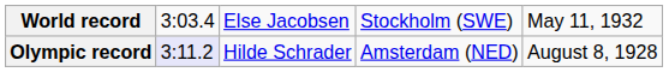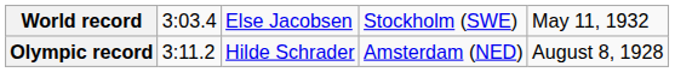Olympic record | column 2: lavender background -> no background
